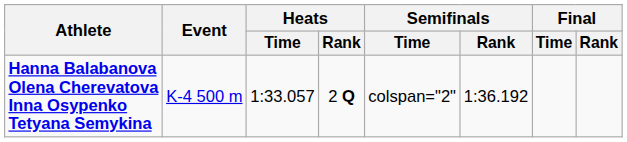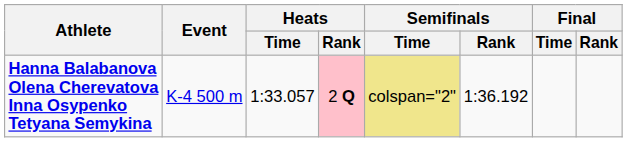row 3 | Heats / Rank: no background -> pink background
row 3 | Semifinals / Time: no background -> khaki background
